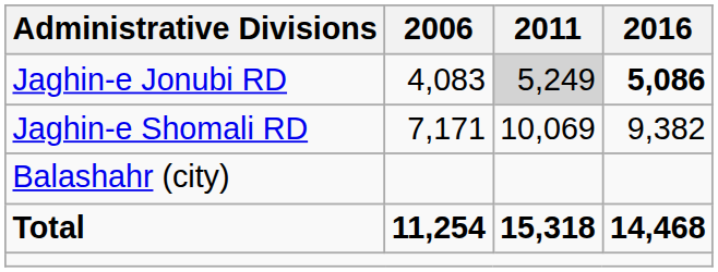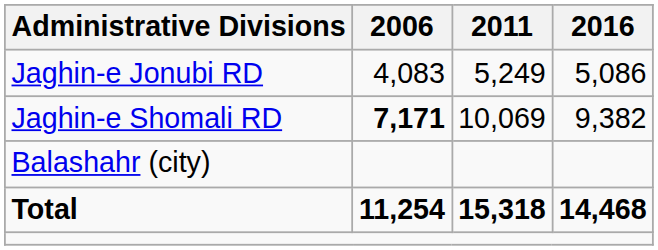Jaghin-e Jonubi RD | 2011: lightgrey background -> no background
Jaghin-e Jonubi RD | 2016: bold -> normal
Jaghin-e Shomali RD | 2006: normal -> bold
